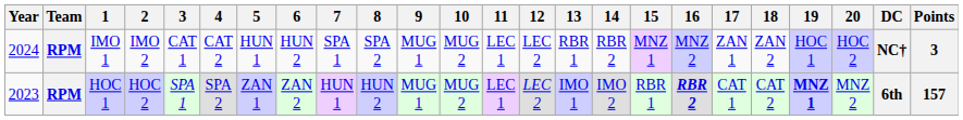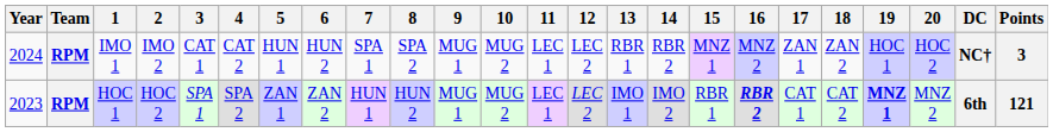row 3 | Points: 157 -> 121
